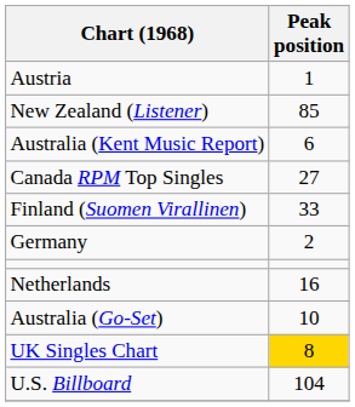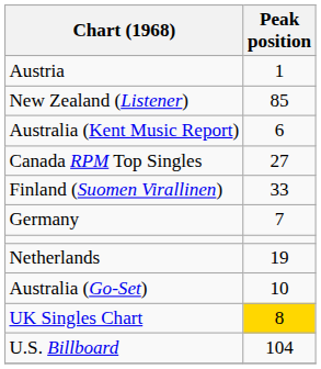row 7 | Peak position: 2 -> 7
row 9 | Peak position: 16 -> 19
